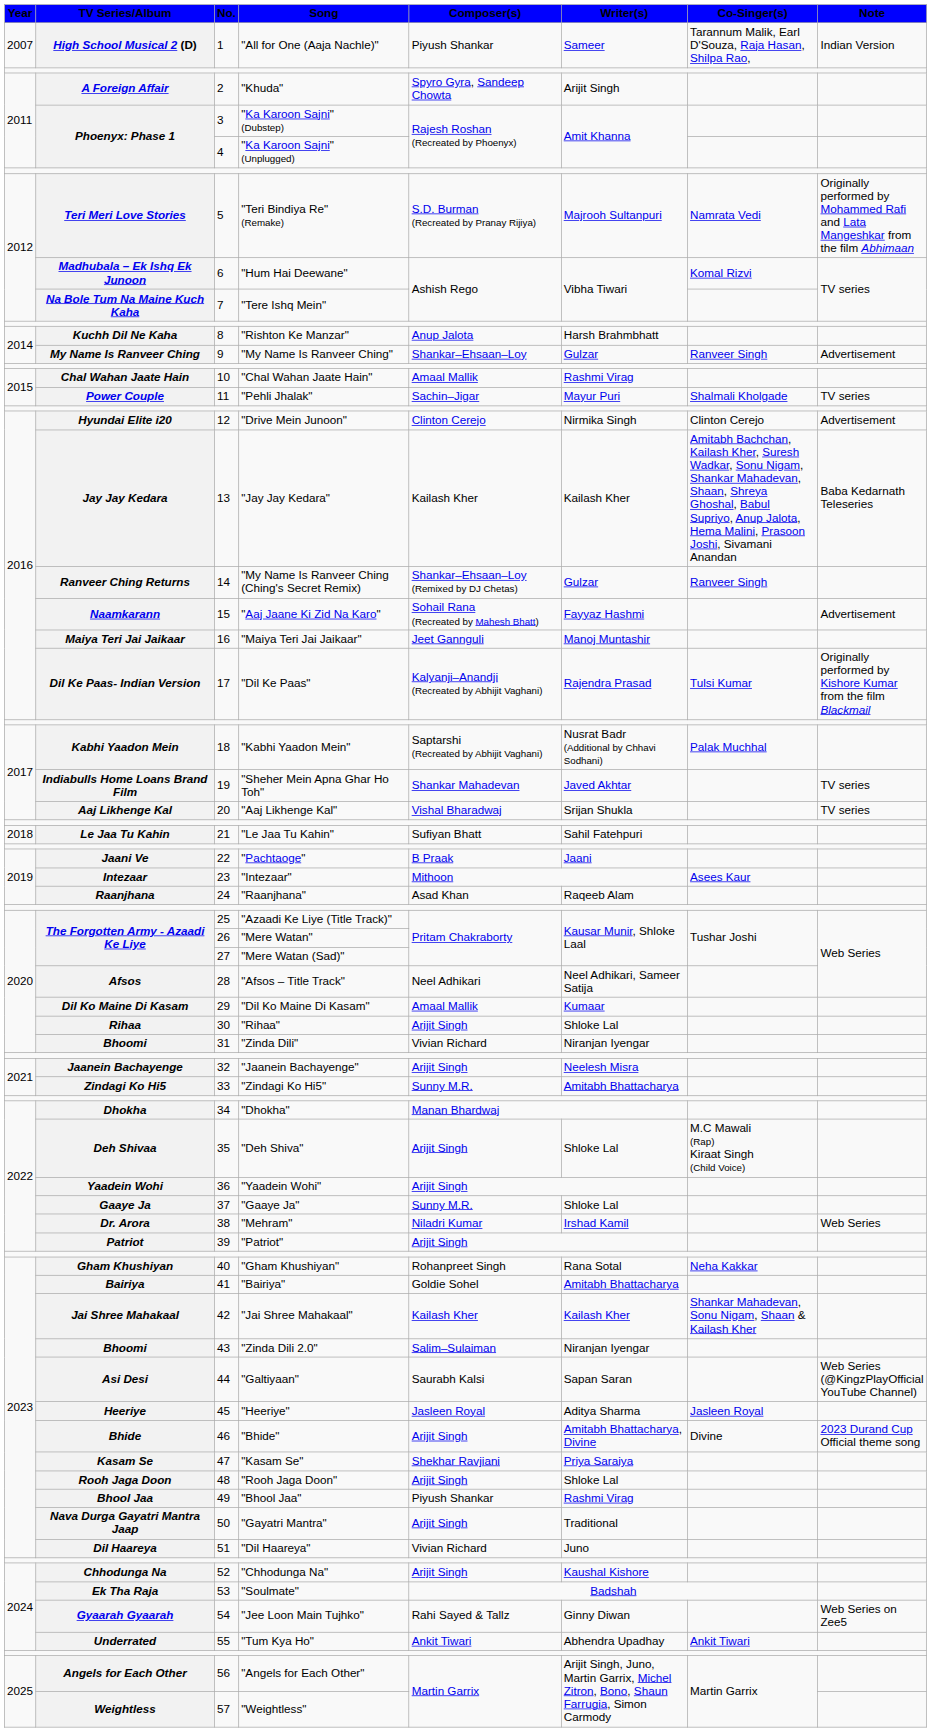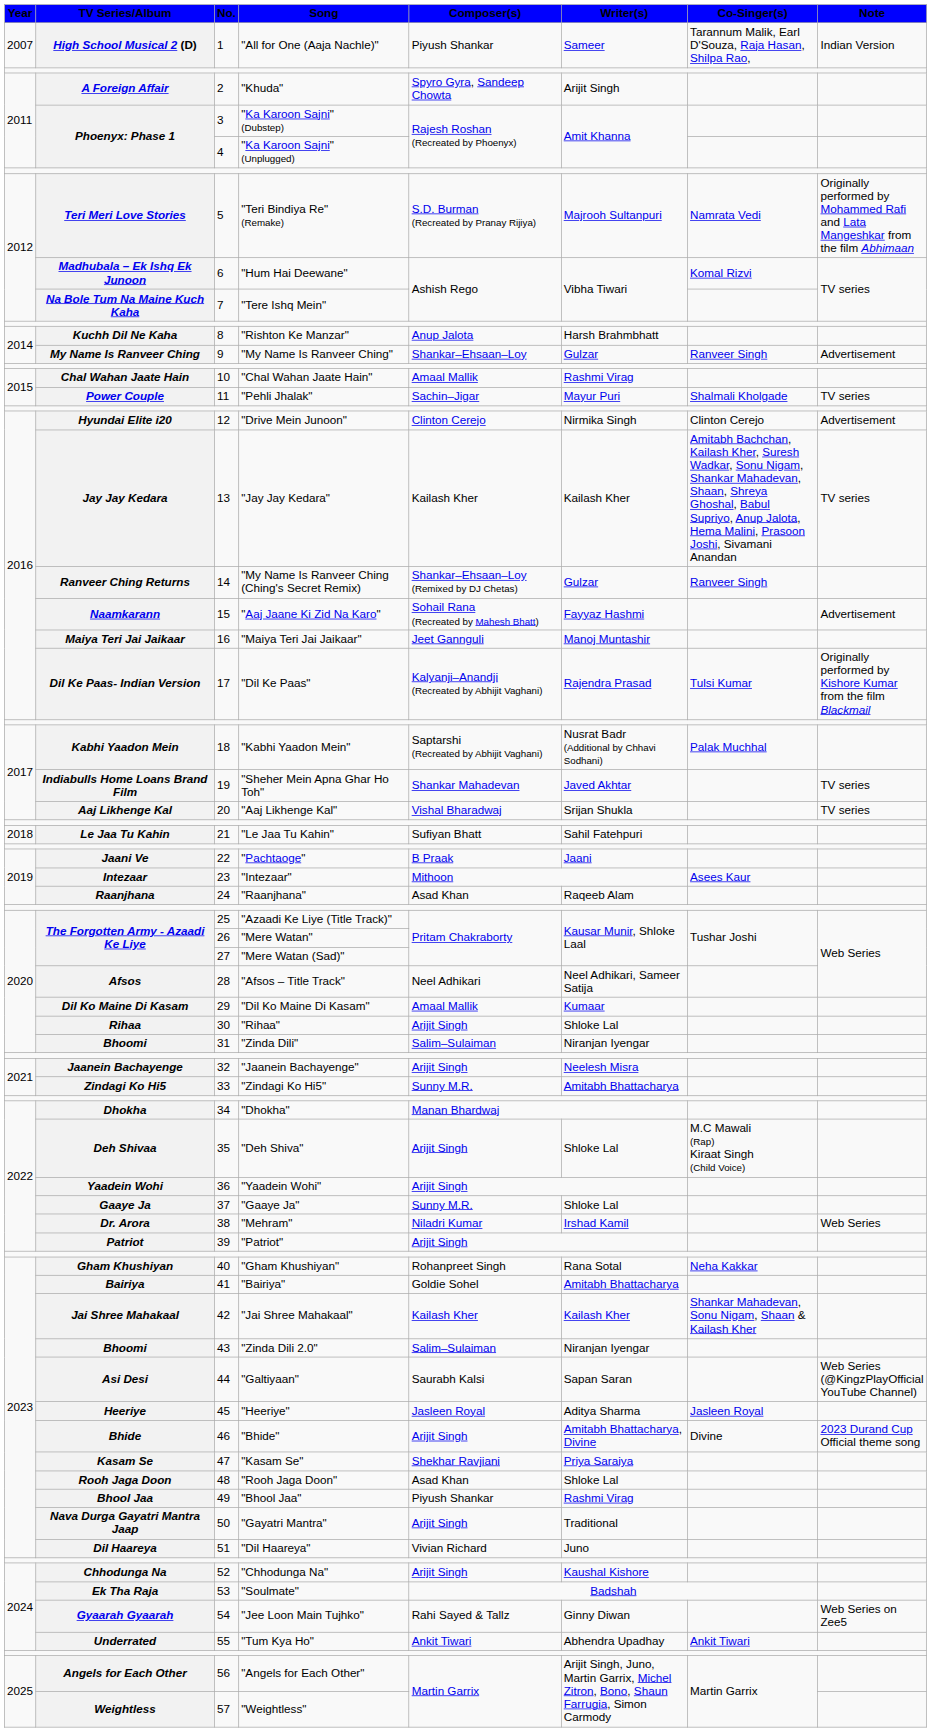13 | Note: Baba Kedarnath Teleseries -> TV series
31 | Composer(s): Vivian Richard -> Salim–Sulaiman
48 | Composer(s): Arijit Singh -> Asad Khan
